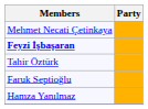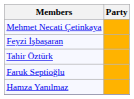Feyzi İşbaşaran | Members: bold -> normal
